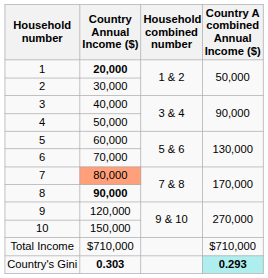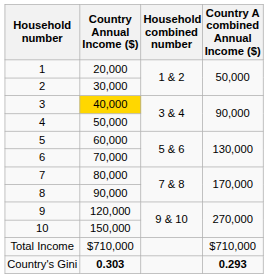1 | Country Annual Income ($): bold -> normal
3 | Country Annual Income ($): no background -> gold background
7 | Country Annual Income ($): lightsalmon background -> no background
8 | Country Annual Income ($): bold -> normal
Country's Gini | Country A combined Annual Income ($): paleturquoise background -> no background
